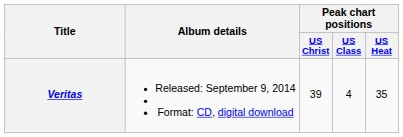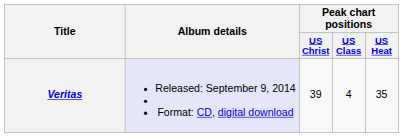Veritas | Album details: no background -> lavender background
